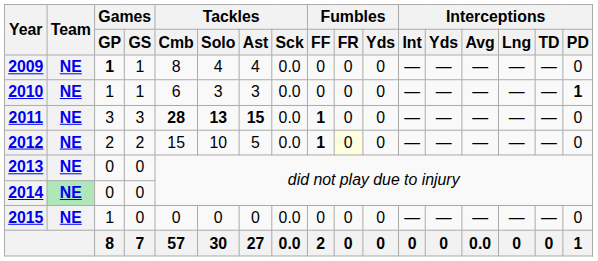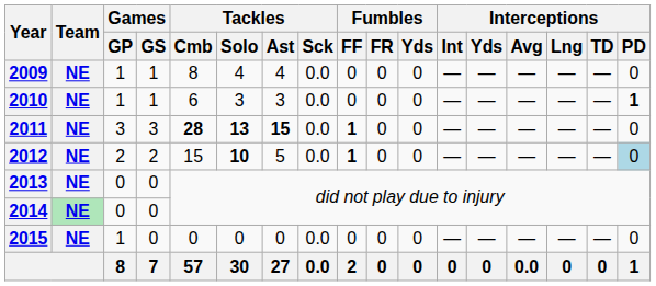2009 | Games / GP: bold -> normal
2012 | Tackles / Solo: normal -> bold
2012 | Fumbles / FR: lightyellow background -> no background
2012 | Interceptions / PD: no background -> lightblue background
